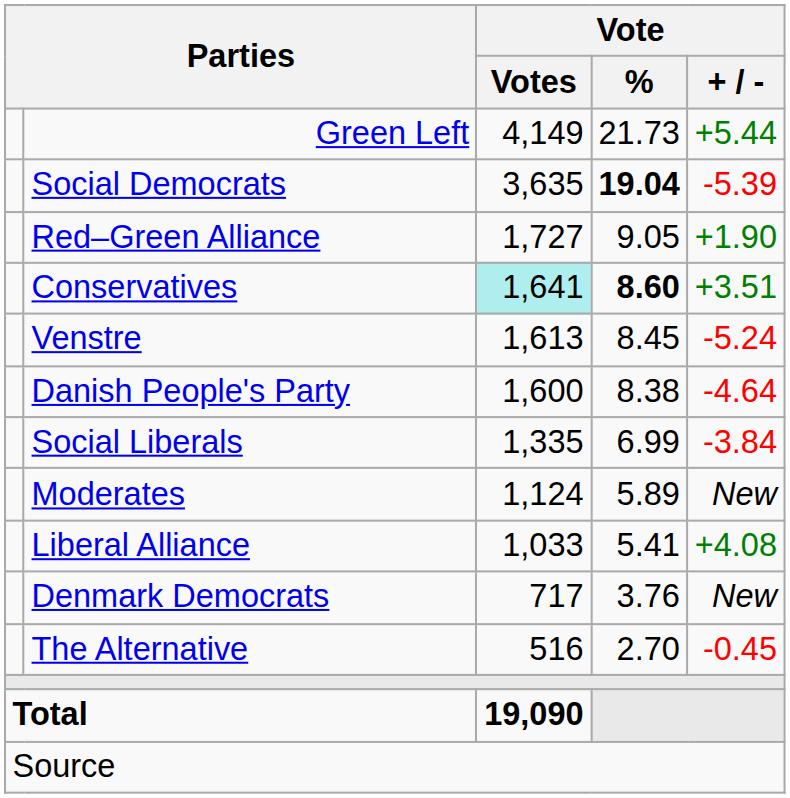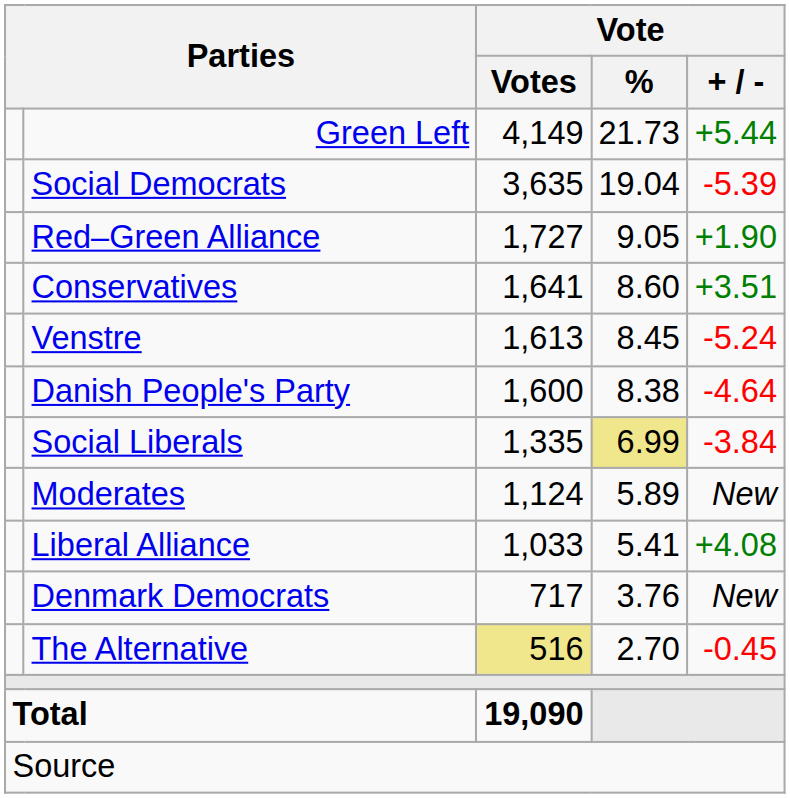Social Democrats | Vote / %: bold -> normal
Conservatives | Vote / Votes: paleturquoise background -> no background
Conservatives | Vote / %: bold -> normal
Social Liberals | Vote / %: no background -> khaki background
The Alternative | Vote / Votes: no background -> khaki background
